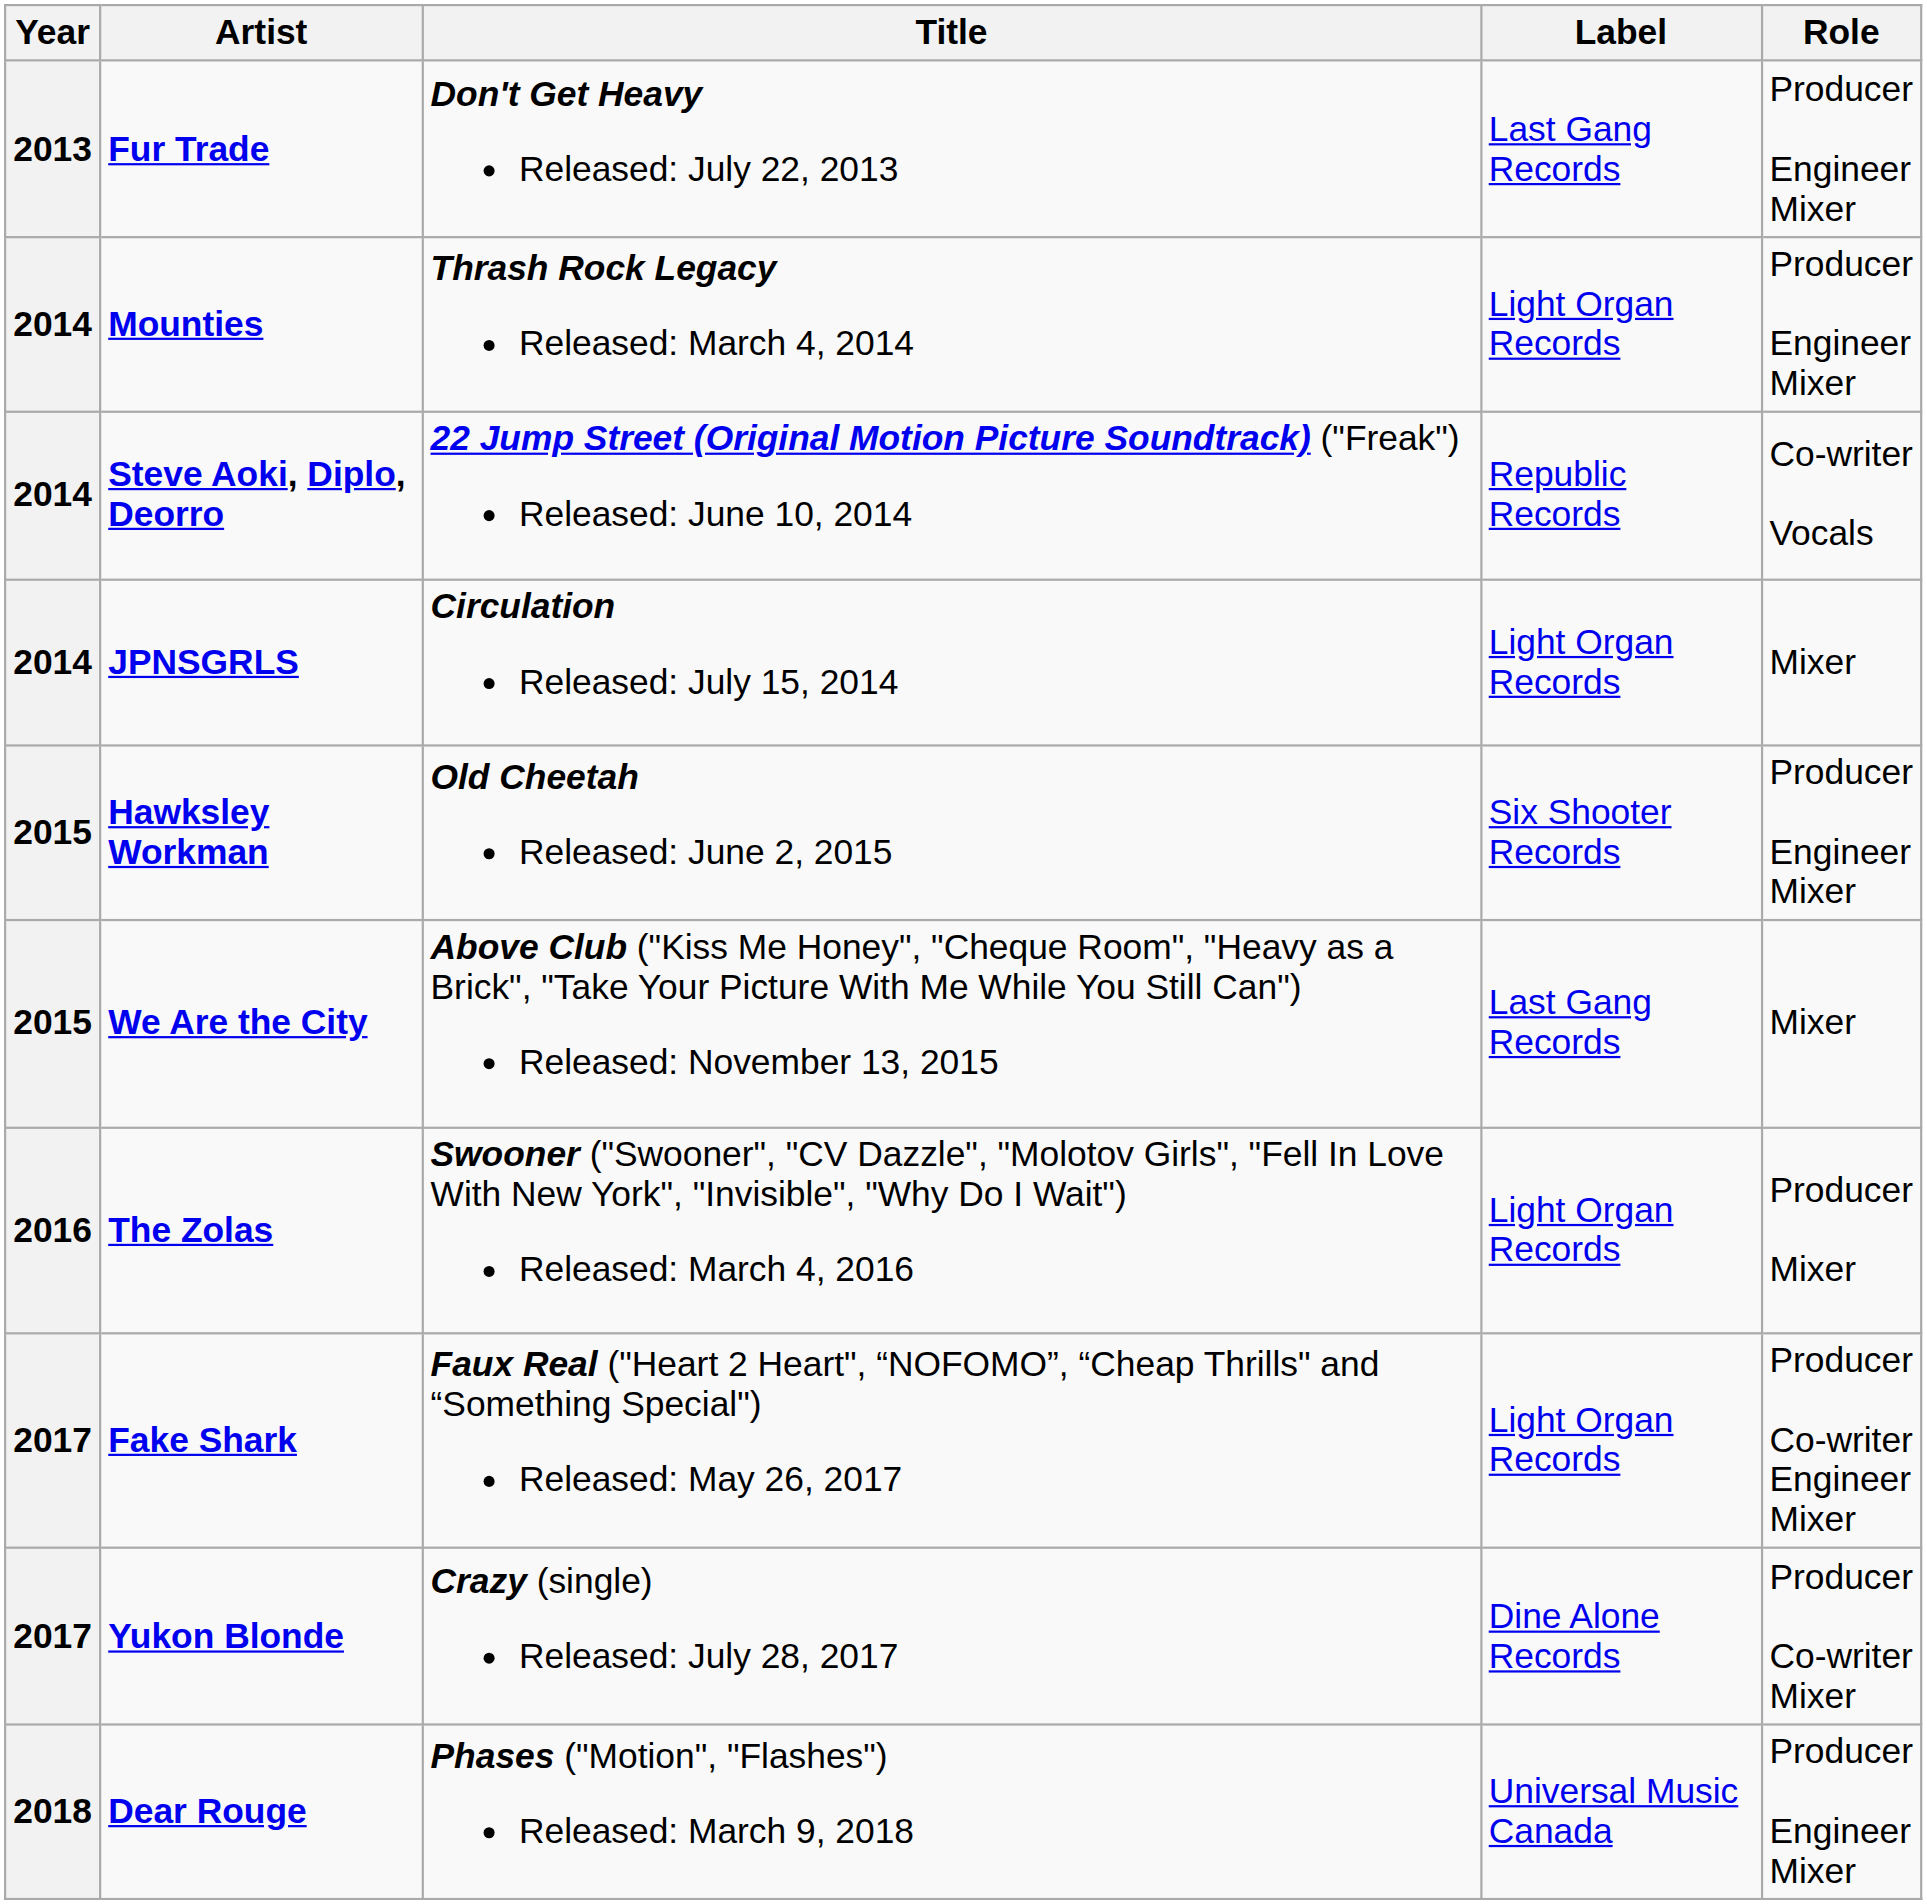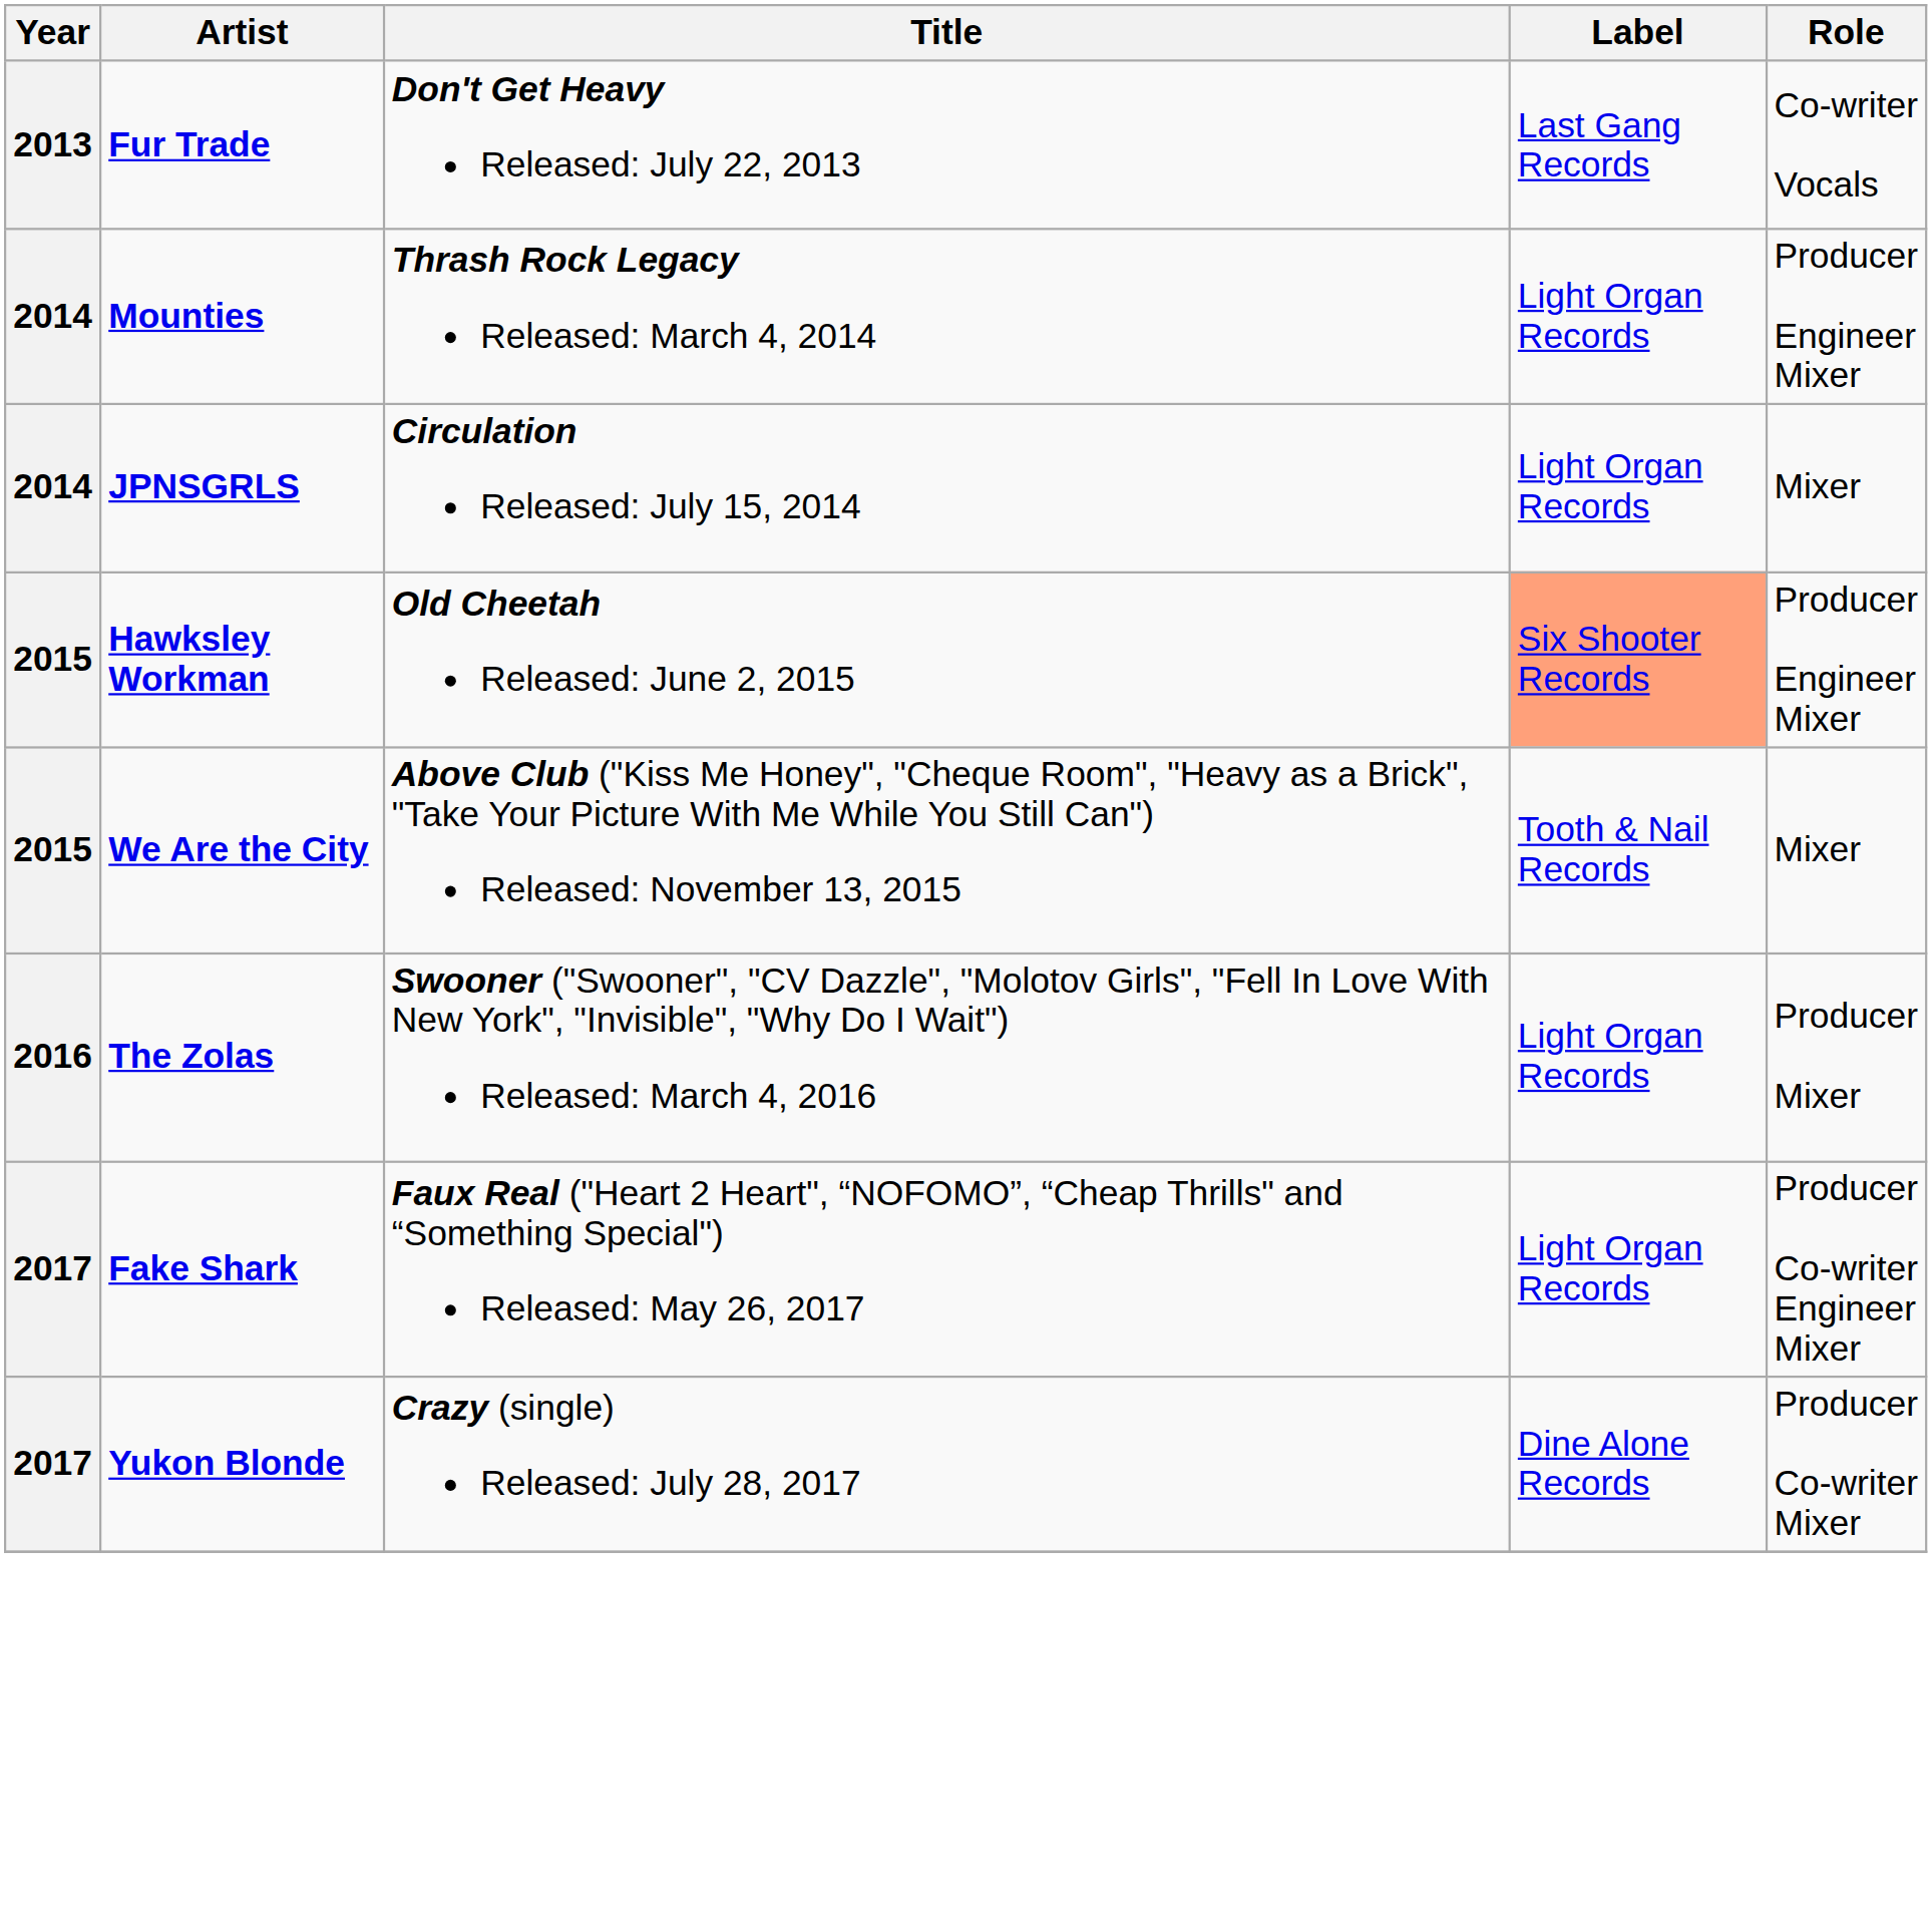Fur Trade | Role: Producer Engineer Mixer -> Co-writer Vocals
- row: 2014 | Steve Aoki, Diplo, Deorro | 22 Jump Street (Original Motion Picture Soundtrack) ("Freak") Released: June 10, 2014 | Republic Records | Co-writer Vocals
Hawksley Workman | Label: no background -> lightsalmon background
We Are the City | Label: Last Gang Records -> Tooth & Nail Records
- row: 2018 | Dear Rouge | Phases ("Motion", "Flashes") Released: March 9, 2018 | Universal Music Canada | Producer Engineer Mixer
